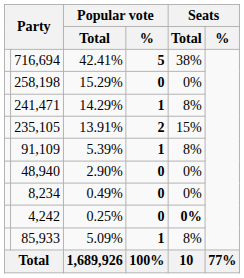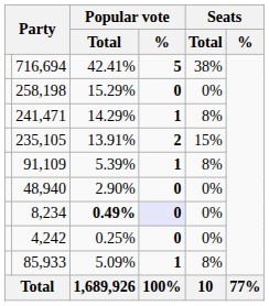8,234 | Popular vote / Total: normal -> bold
8,234 | Popular vote / %: no background -> lavender background
4,242 | Seats / Total: bold -> normal
